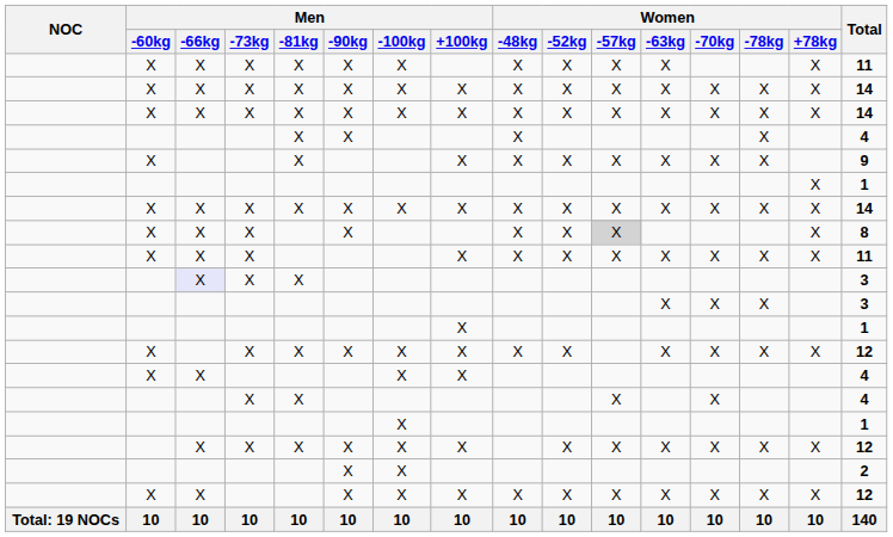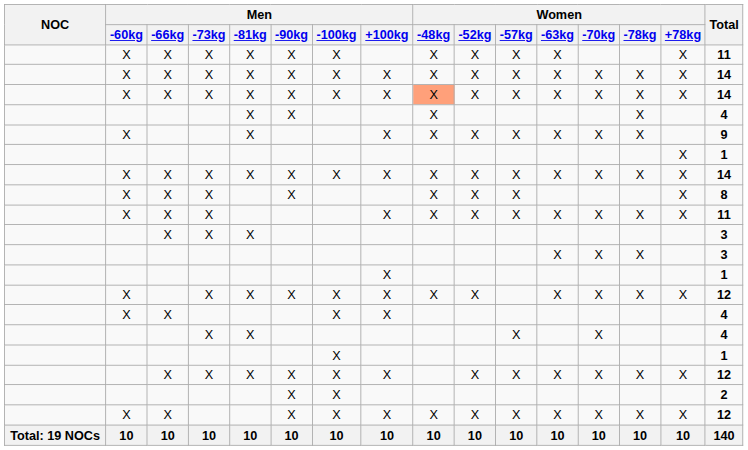row 5 | Women / -48kg: no background -> lightsalmon background
row 10 | Women / -57kg: lightgrey background -> no background
row 12 | Men / -66kg: lavender background -> no background
